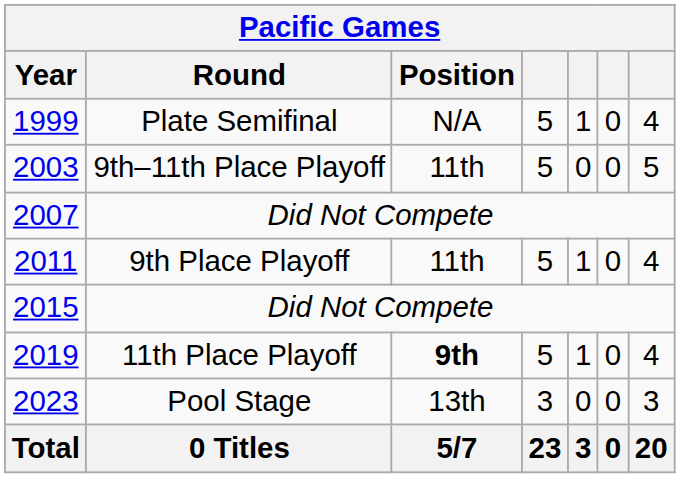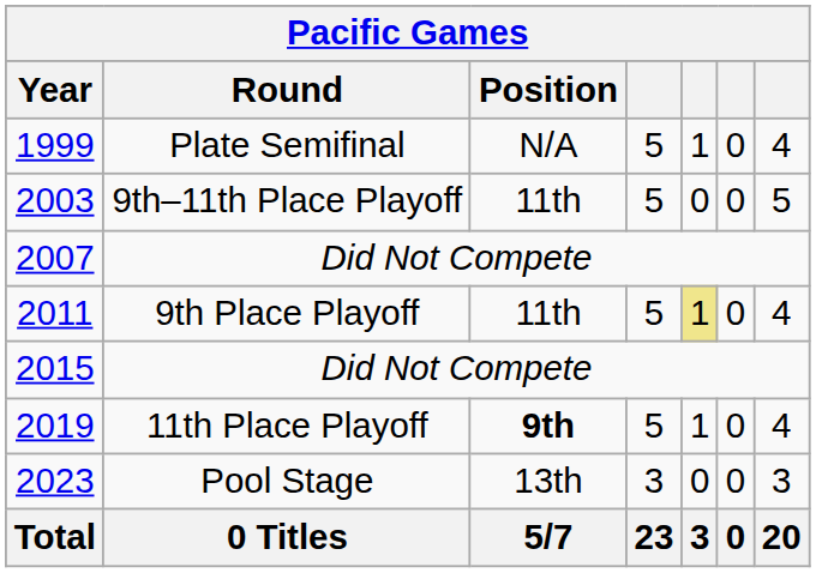2011 | column 5: no background -> khaki background
